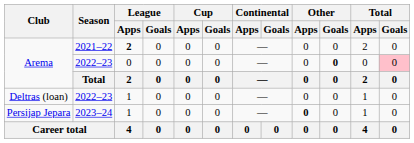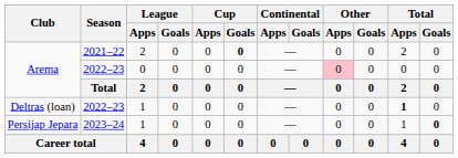Arema / 2021–22 | League / Apps: bold -> normal
Arema / 2021–22 | Cup / Goals: normal -> bold
Arema / 2022–23 | Other / Apps: no background -> pink background
Arema / 2022–23 | Other / Goals: bold -> normal
Arema / 2022–23 | Total / Goals: pink background -> no background
Deltras (loan) | Total / Apps: normal -> bold
Persijap Jepara | Other / Apps: bold -> normal
Persijap Jepara | Total / Goals: normal -> bold
